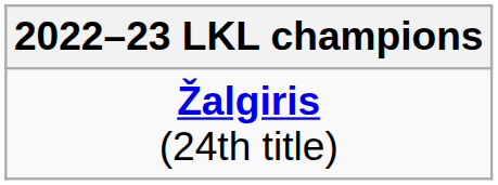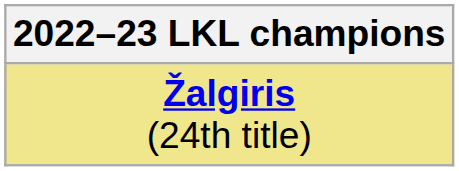row 2 | column 1: no background -> khaki background
